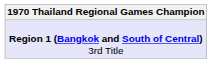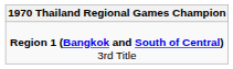row 2 | column 1: lavender background -> no background
